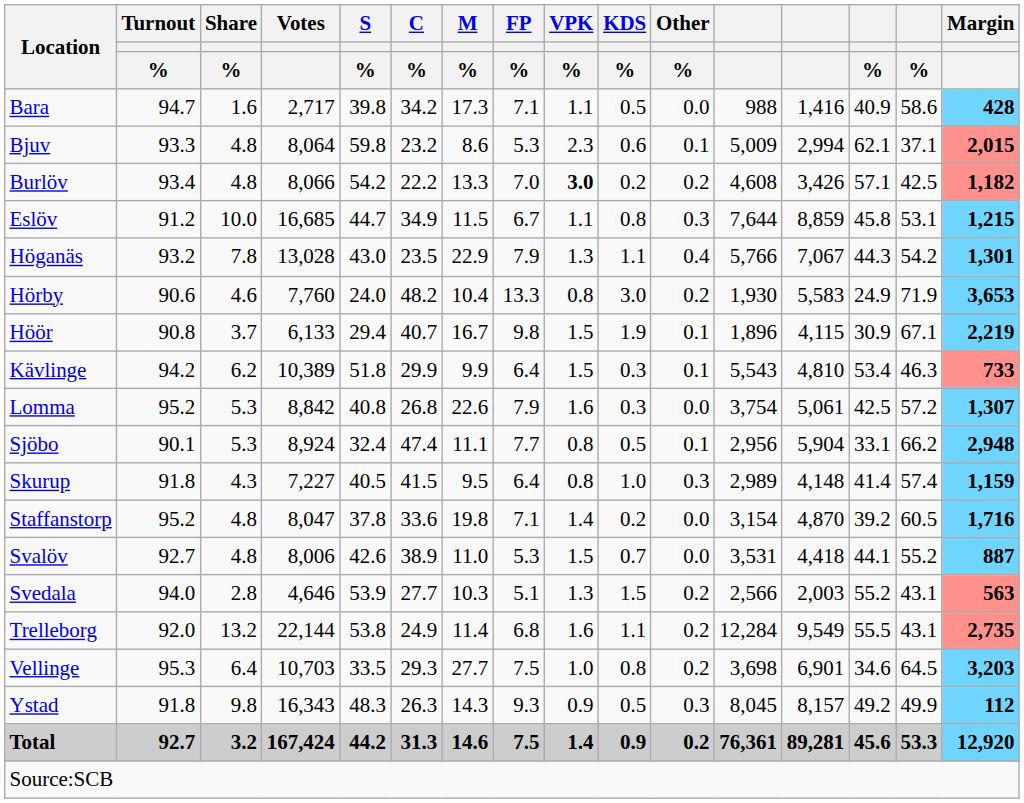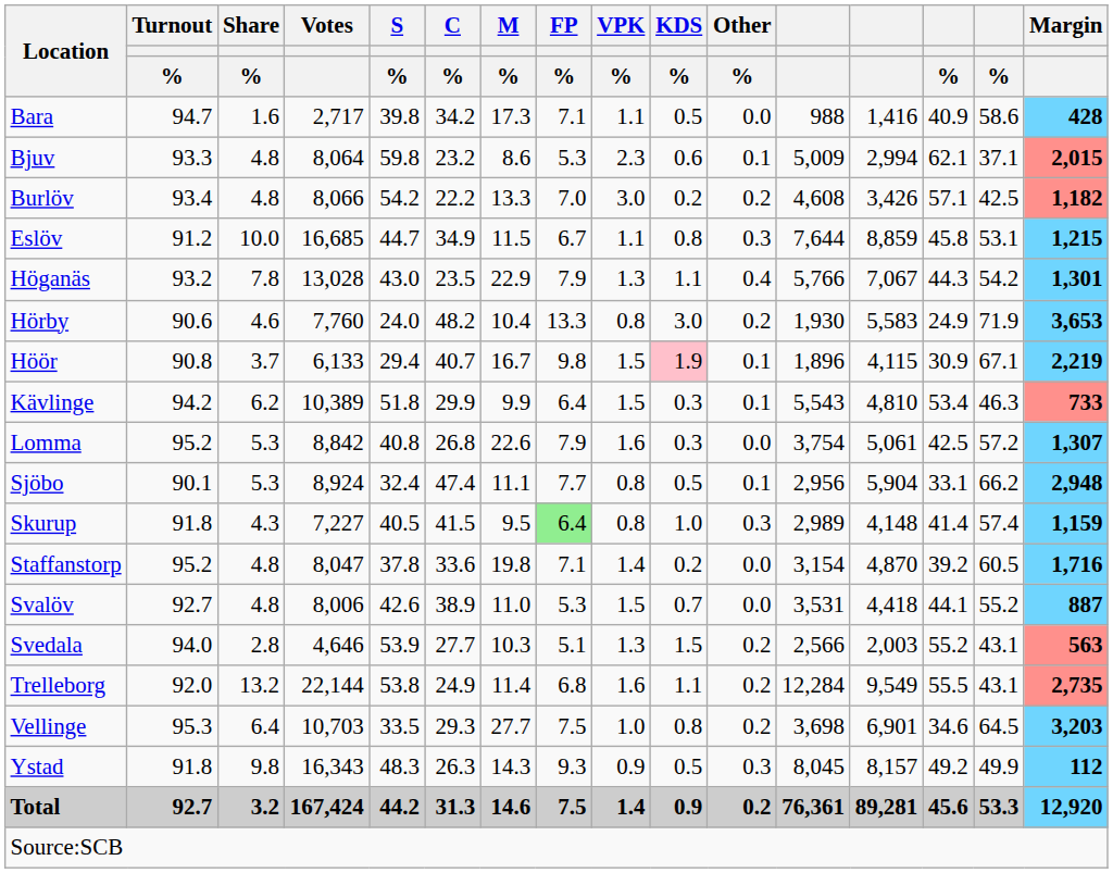Burlöv | VPK / %: bold -> normal
Höör | KDS / %: no background -> pink background
Skurup | FP / %: no background -> lightgreen background
